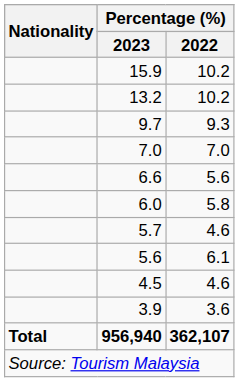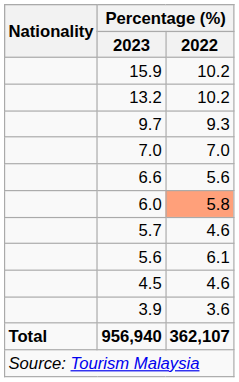6.0 | Percentage (%) / 2022: no background -> lightsalmon background
